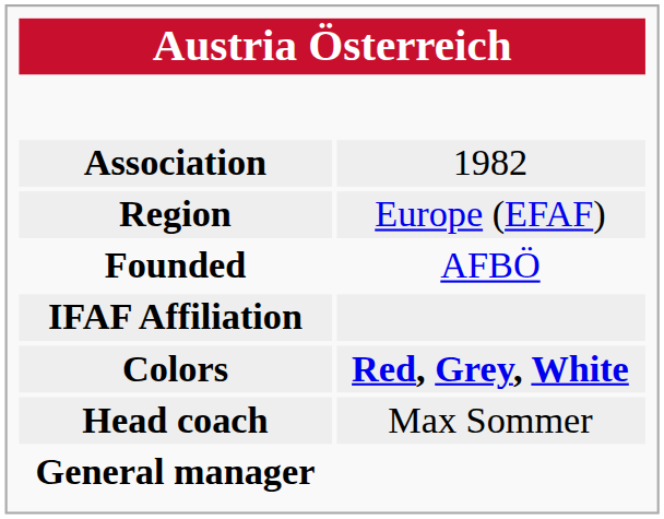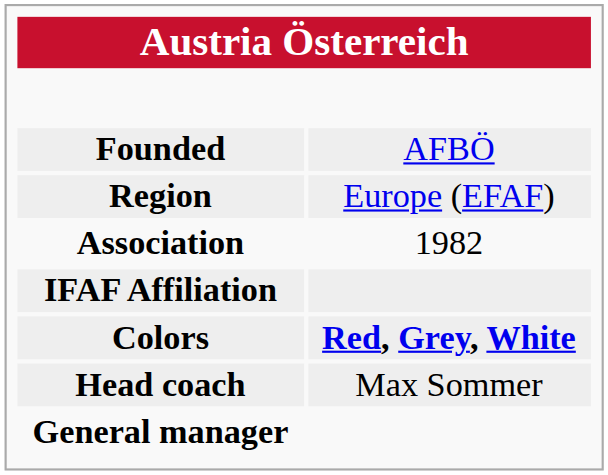row 2 | column 1: Association -> Founded
row 2 | column 2: 1982 -> AFBÖ
row 4 | column 1: Founded -> Association
row 4 | column 2: AFBÖ -> 1982
